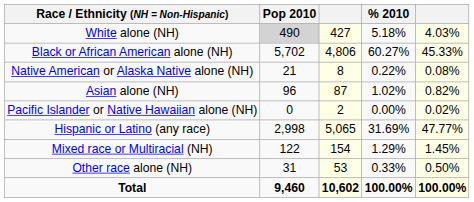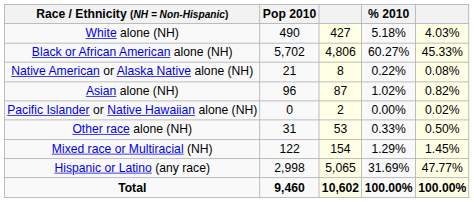White alone (NH) | Pop 2010: lightgrey background -> no background
rows swapped: Other race alone (NH) <-> Hispanic or Latino (any race)
